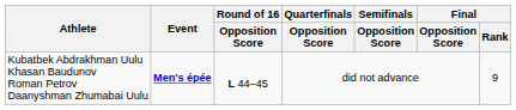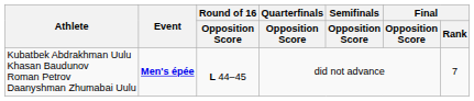row 3 | Final / Rank: 9 -> 7
